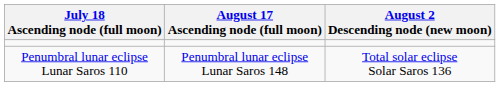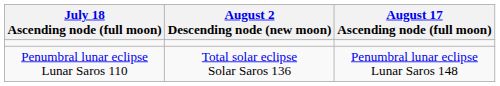columns swapped: August 2 Descending node (new moon) <-> August 17 Ascending node (full moon)
